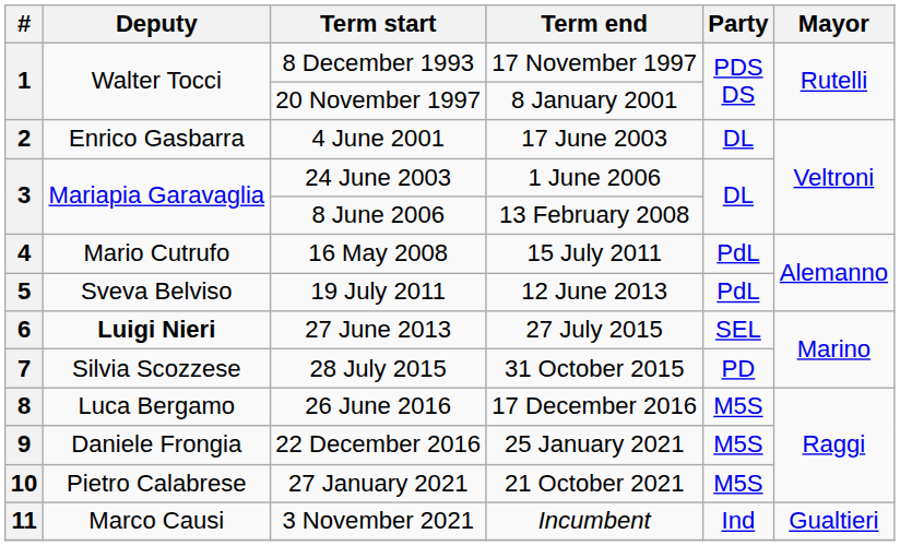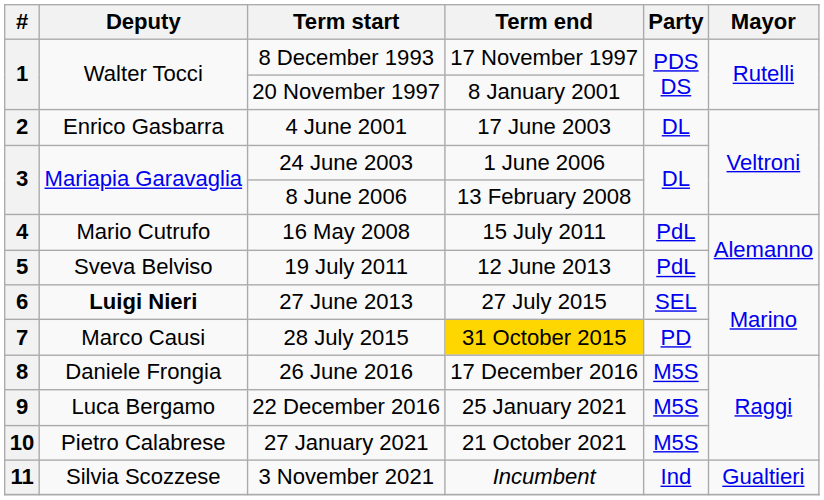28 July 2015 | Deputy: Silvia Scozzese -> Marco Causi
28 July 2015 | Term end: no background -> gold background
26 June 2016 | Deputy: Luca Bergamo -> Daniele Frongia
22 December 2016 | Deputy: Daniele Frongia -> Luca Bergamo
3 November 2021 | Deputy: Marco Causi -> Silvia Scozzese
